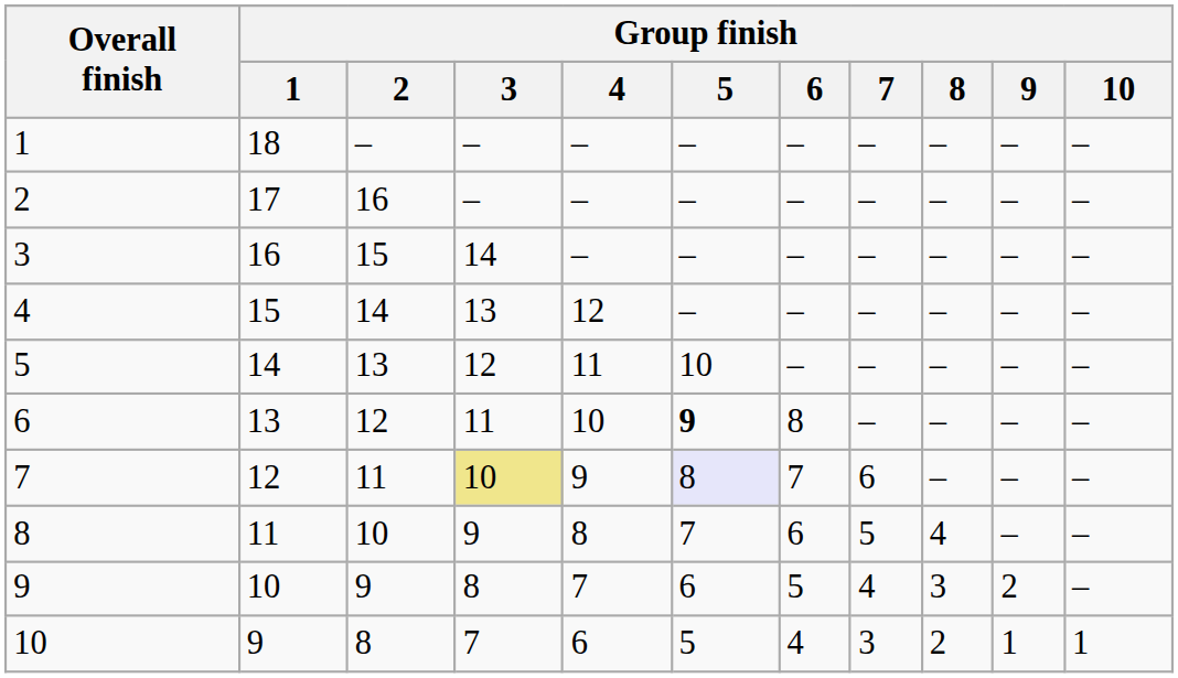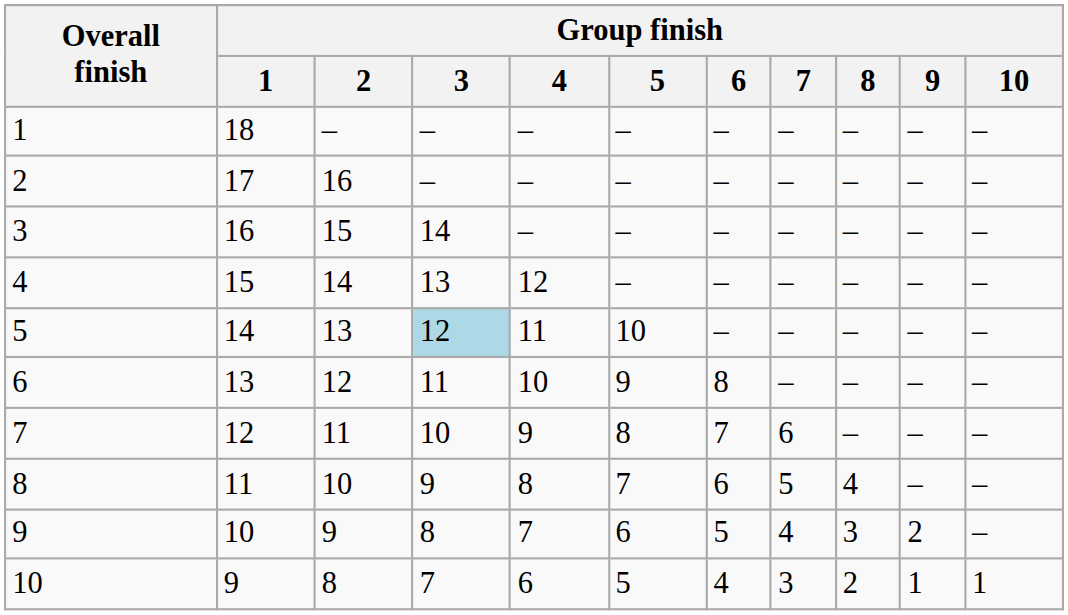row 7 | Group finish / 3: no background -> lightblue background
row 8 | Group finish / 5: bold -> normal
row 9 | Group finish / 3: khaki background -> no background
row 9 | Group finish / 5: lavender background -> no background
